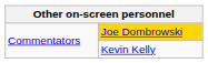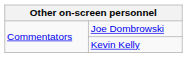Joe Dombrowski | column 2: gold background -> no background
